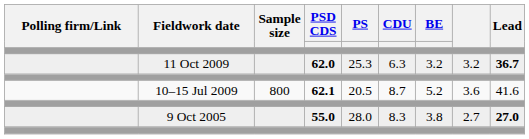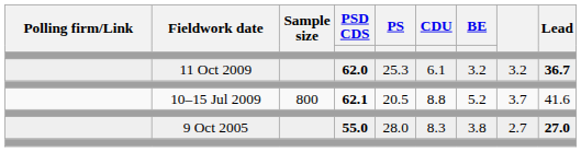11 Oct 2009 | CDU: 6.3 -> 6.1
10–15 Jul 2009 | CDU: 8.7 -> 8.8
10–15 Jul 2009 | column 8: 3.6 -> 3.7
